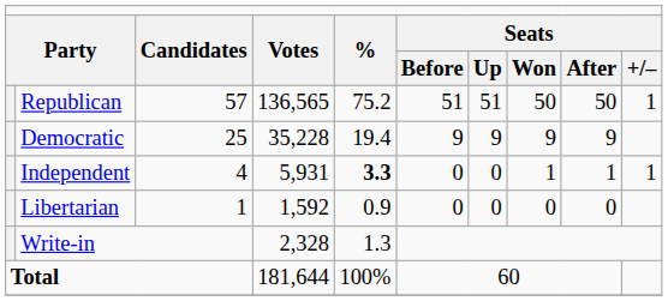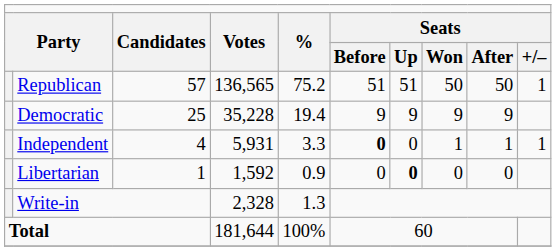Independent | column 5: bold -> normal
Independent | column 6: normal -> bold
Libertarian | column 7: normal -> bold
